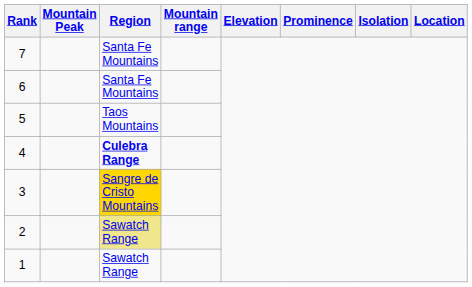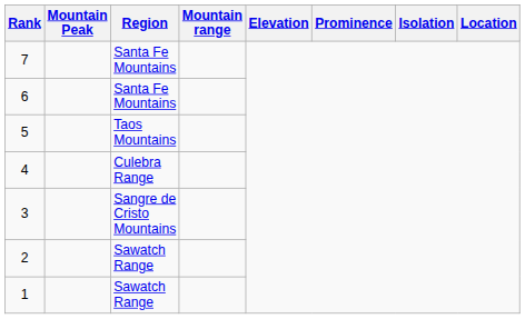4 | Region: bold -> normal
3 | Region: gold background -> no background
2 | Region: khaki background -> no background
